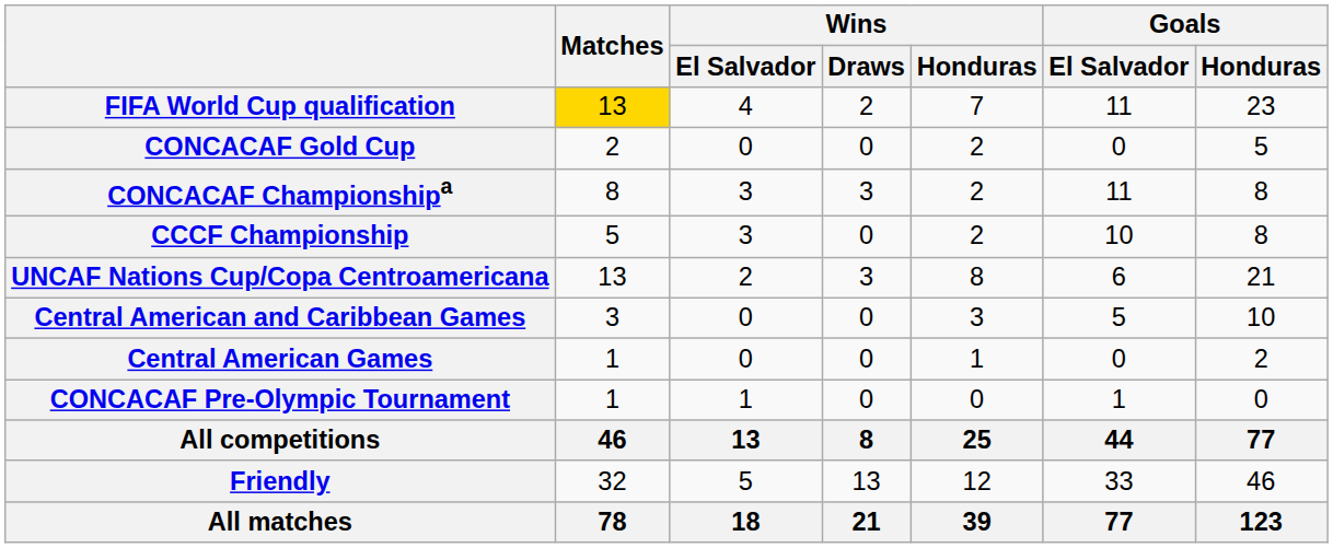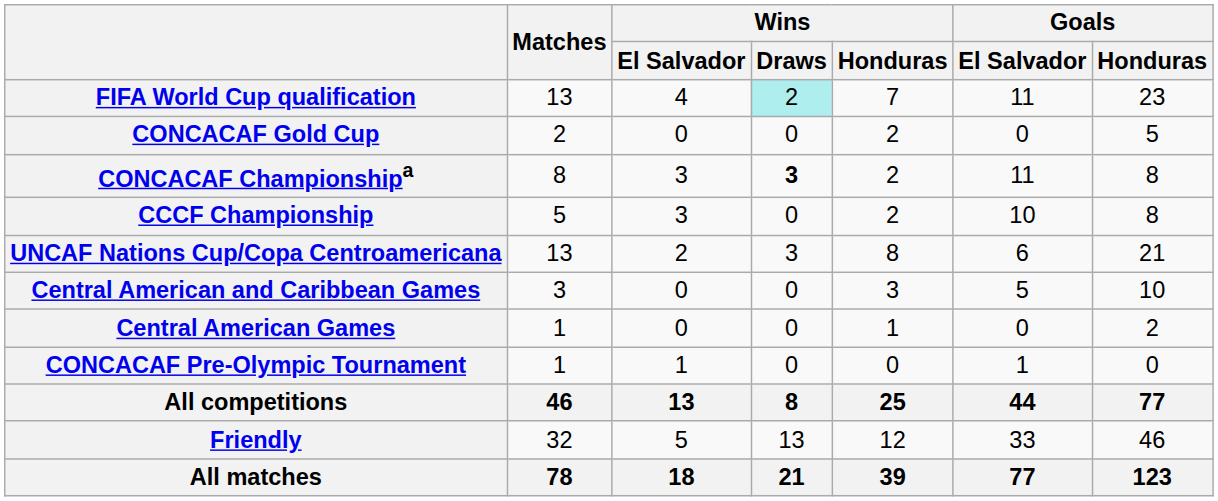FIFA World Cup qualification | Matches: gold background -> no background
FIFA World Cup qualification | Wins / Draws: no background -> paleturquoise background
CONCACAF Championshipa | Wins / Draws: normal -> bold
